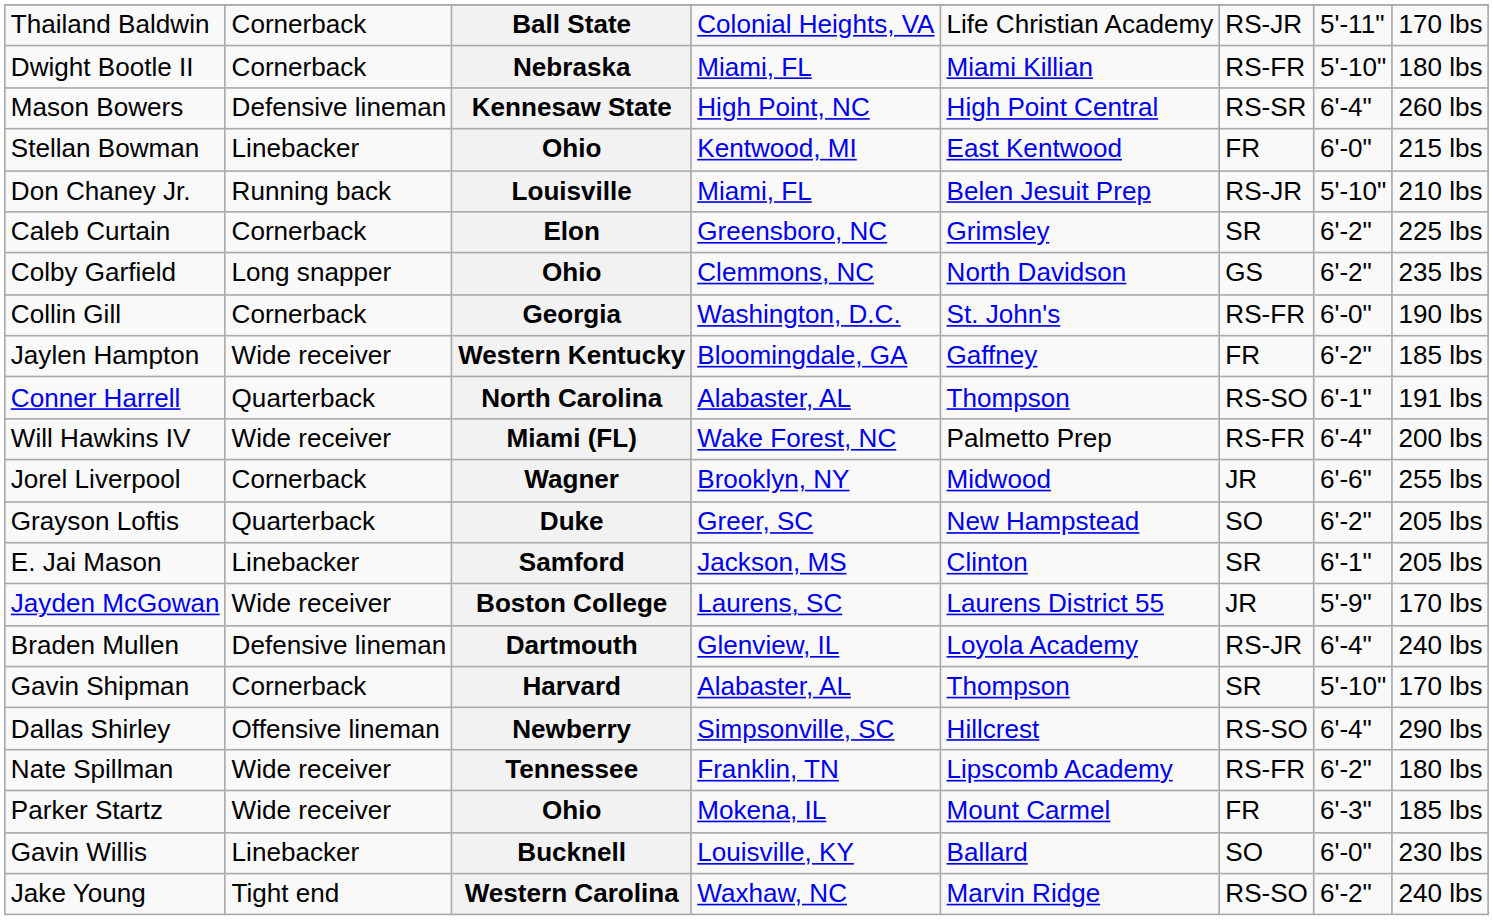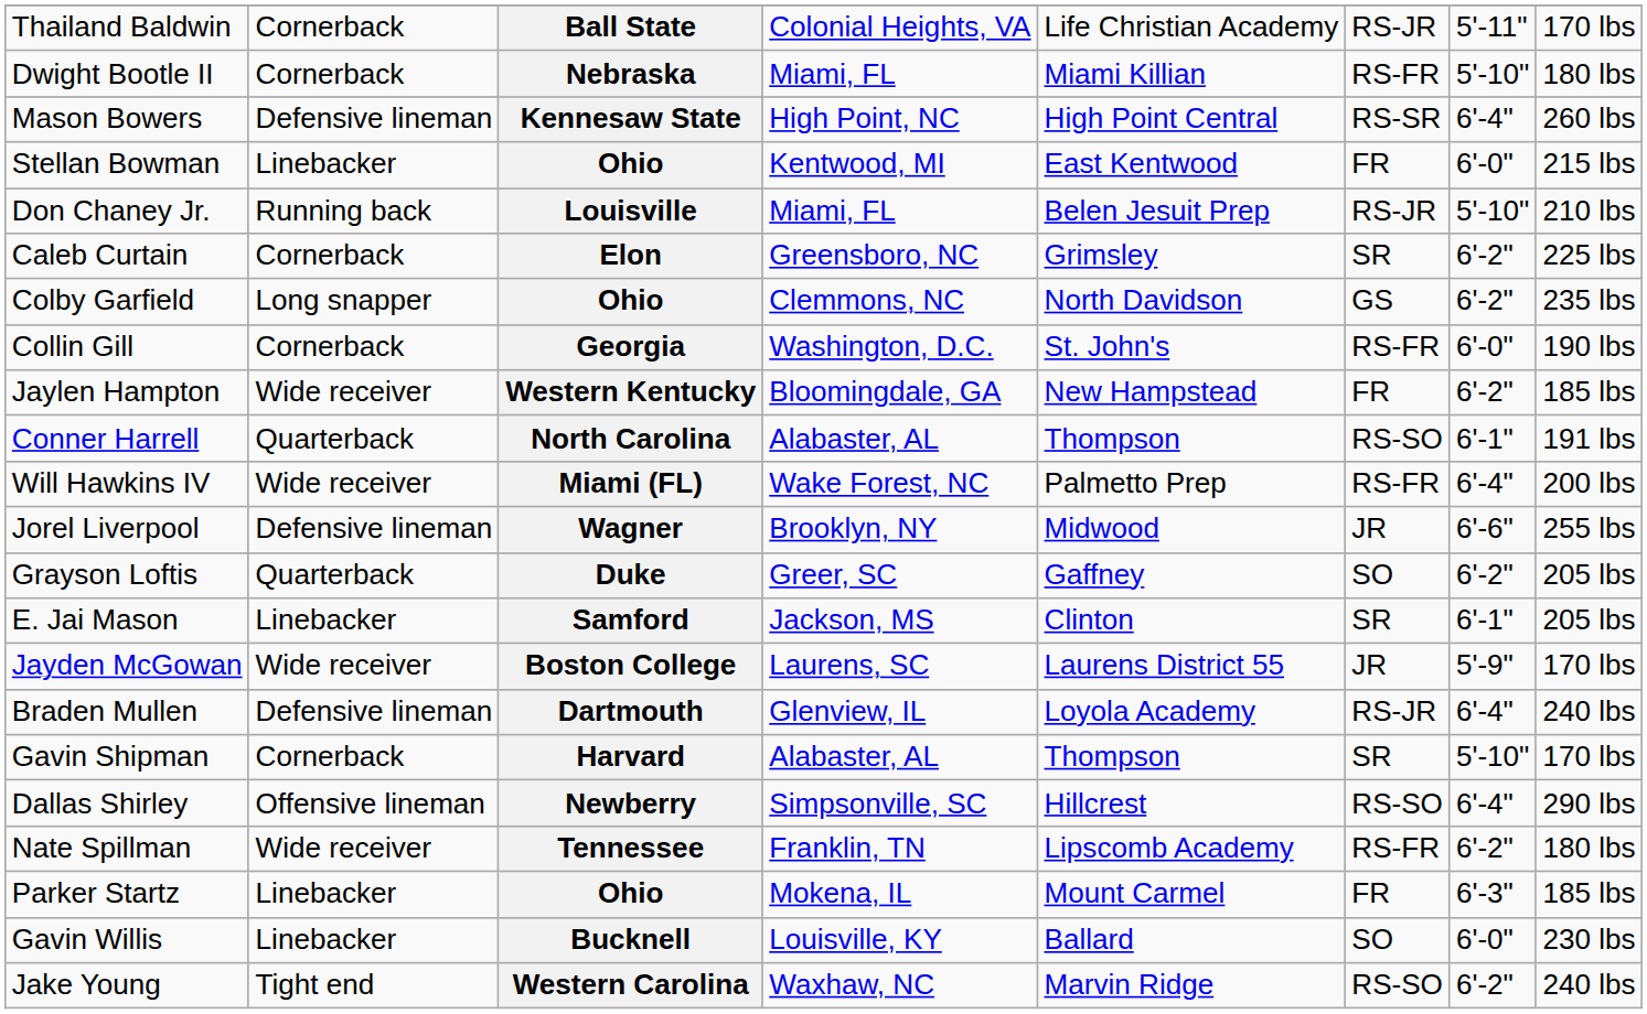Western Kentucky | column 5: Gaffney -> New Hampstead
Wagner | column 2: Cornerback -> Defensive lineman
Duke | column 5: New Hampstead -> Gaffney
Parker Startz / Ohio | column 2: Wide receiver -> Linebacker
